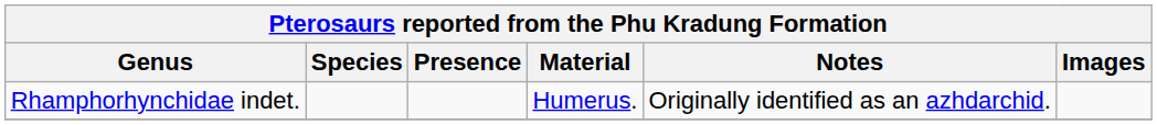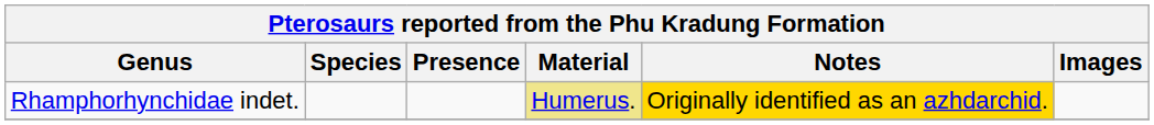Rhamphorhynchidae indet. | Material: no background -> khaki background
Rhamphorhynchidae indet. | Notes: no background -> gold background
